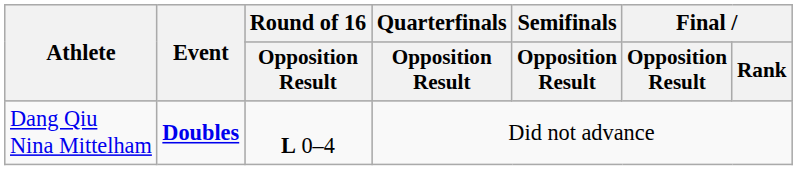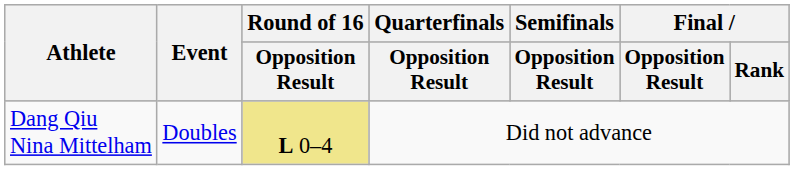Dang Qiu Nina Mittelham | Event: bold -> normal
Dang Qiu Nina Mittelham | Round of 16 / Opposition Result: no background -> khaki background
